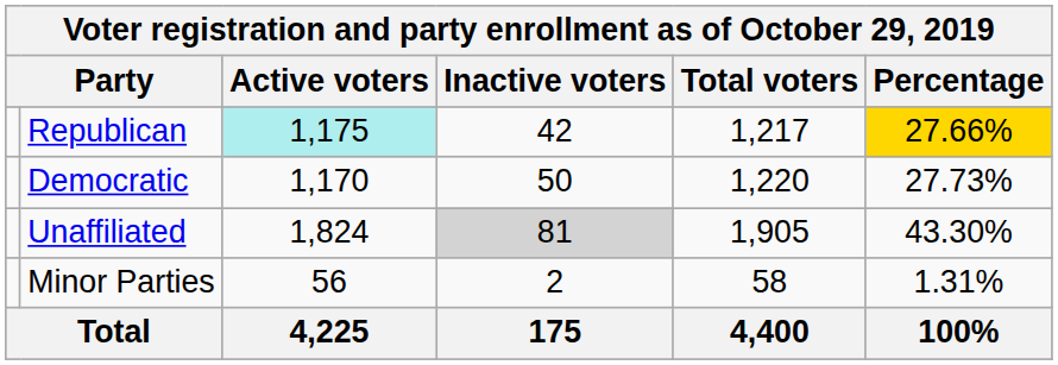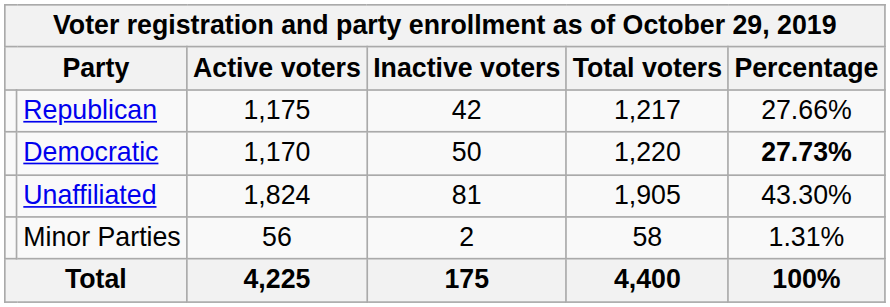Republican | Active voters: paleturquoise background -> no background
Republican | Percentage: gold background -> no background
Democratic | Percentage: normal -> bold
Unaffiliated | Inactive voters: lightgrey background -> no background
